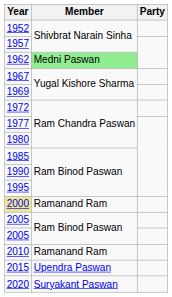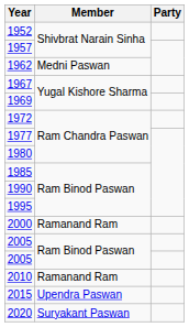1962 | Member: lightgreen background -> no background
2000 | Year: khaki background -> no background
